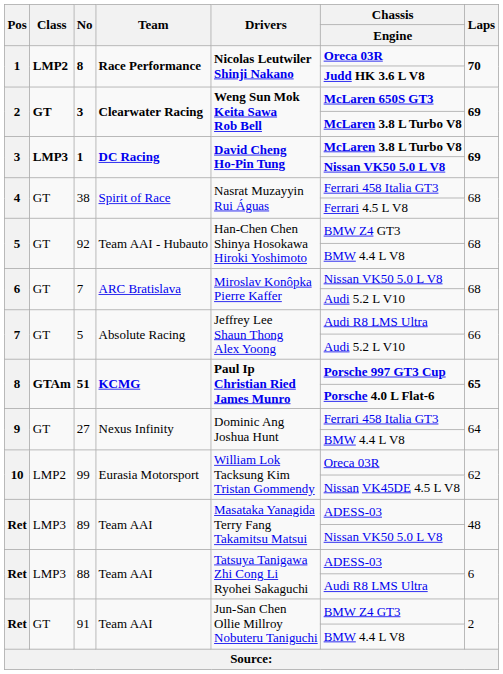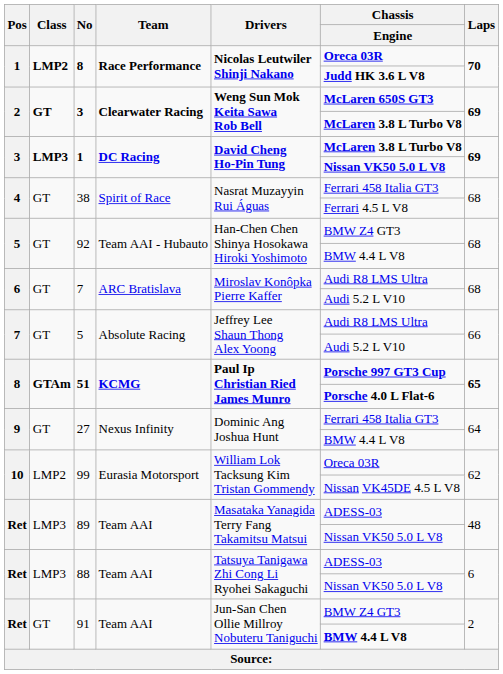row 13 | Chassis / Engine: Nissan VK50 5.0 L V8 -> Audi R8 LMS Ultra
row 26 | Chassis / Engine: Audi R8 LMS Ultra -> Nissan VK50 5.0 L V8
row 28 | Chassis / Engine: normal -> bold
